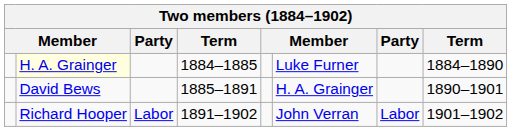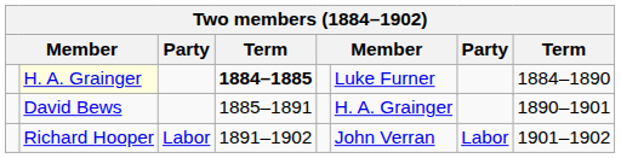row 3 | column 4: normal -> bold
